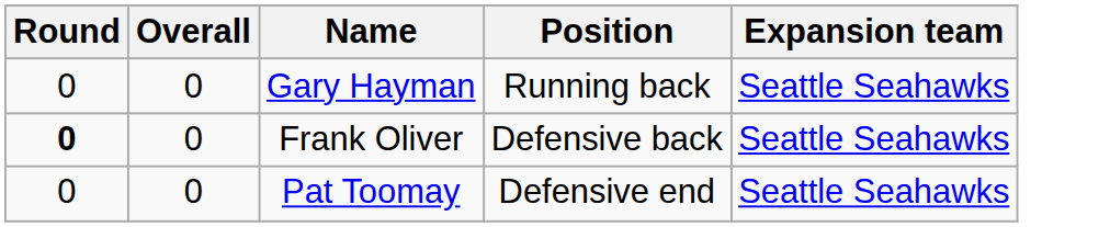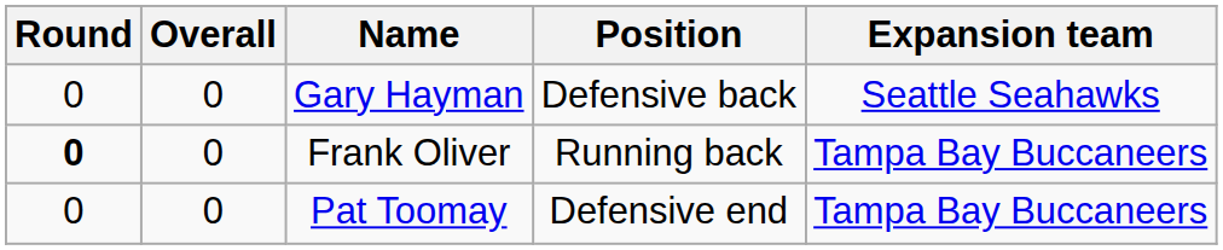Gary Hayman | Position: Running back -> Defensive back
Frank Oliver | Position: Defensive back -> Running back
Frank Oliver | Expansion team: Seattle Seahawks -> Tampa Bay Buccaneers
Pat Toomay | Expansion team: Seattle Seahawks -> Tampa Bay Buccaneers
